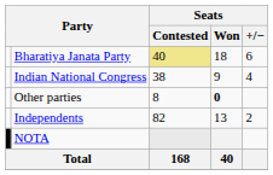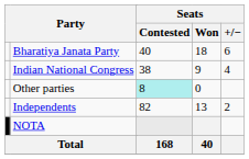Bharatiya Janata Party | Seats / Contested: khaki background -> no background
Other parties | Seats / Contested: no background -> paleturquoise background
Other parties | Seats / Won: bold -> normal
